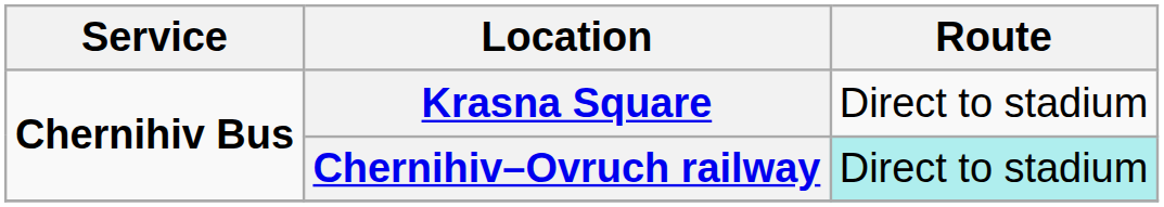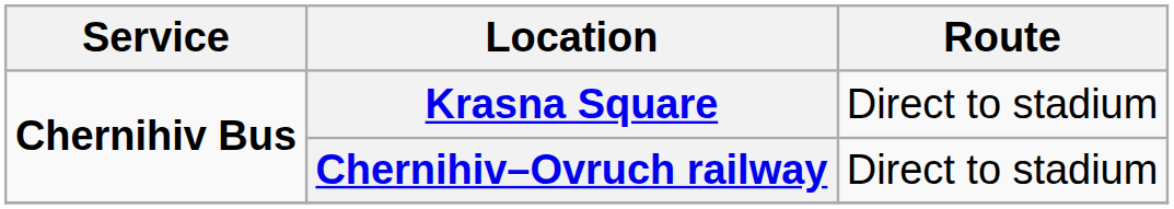Chernihiv–Ovruch railway | Route: paleturquoise background -> no background
